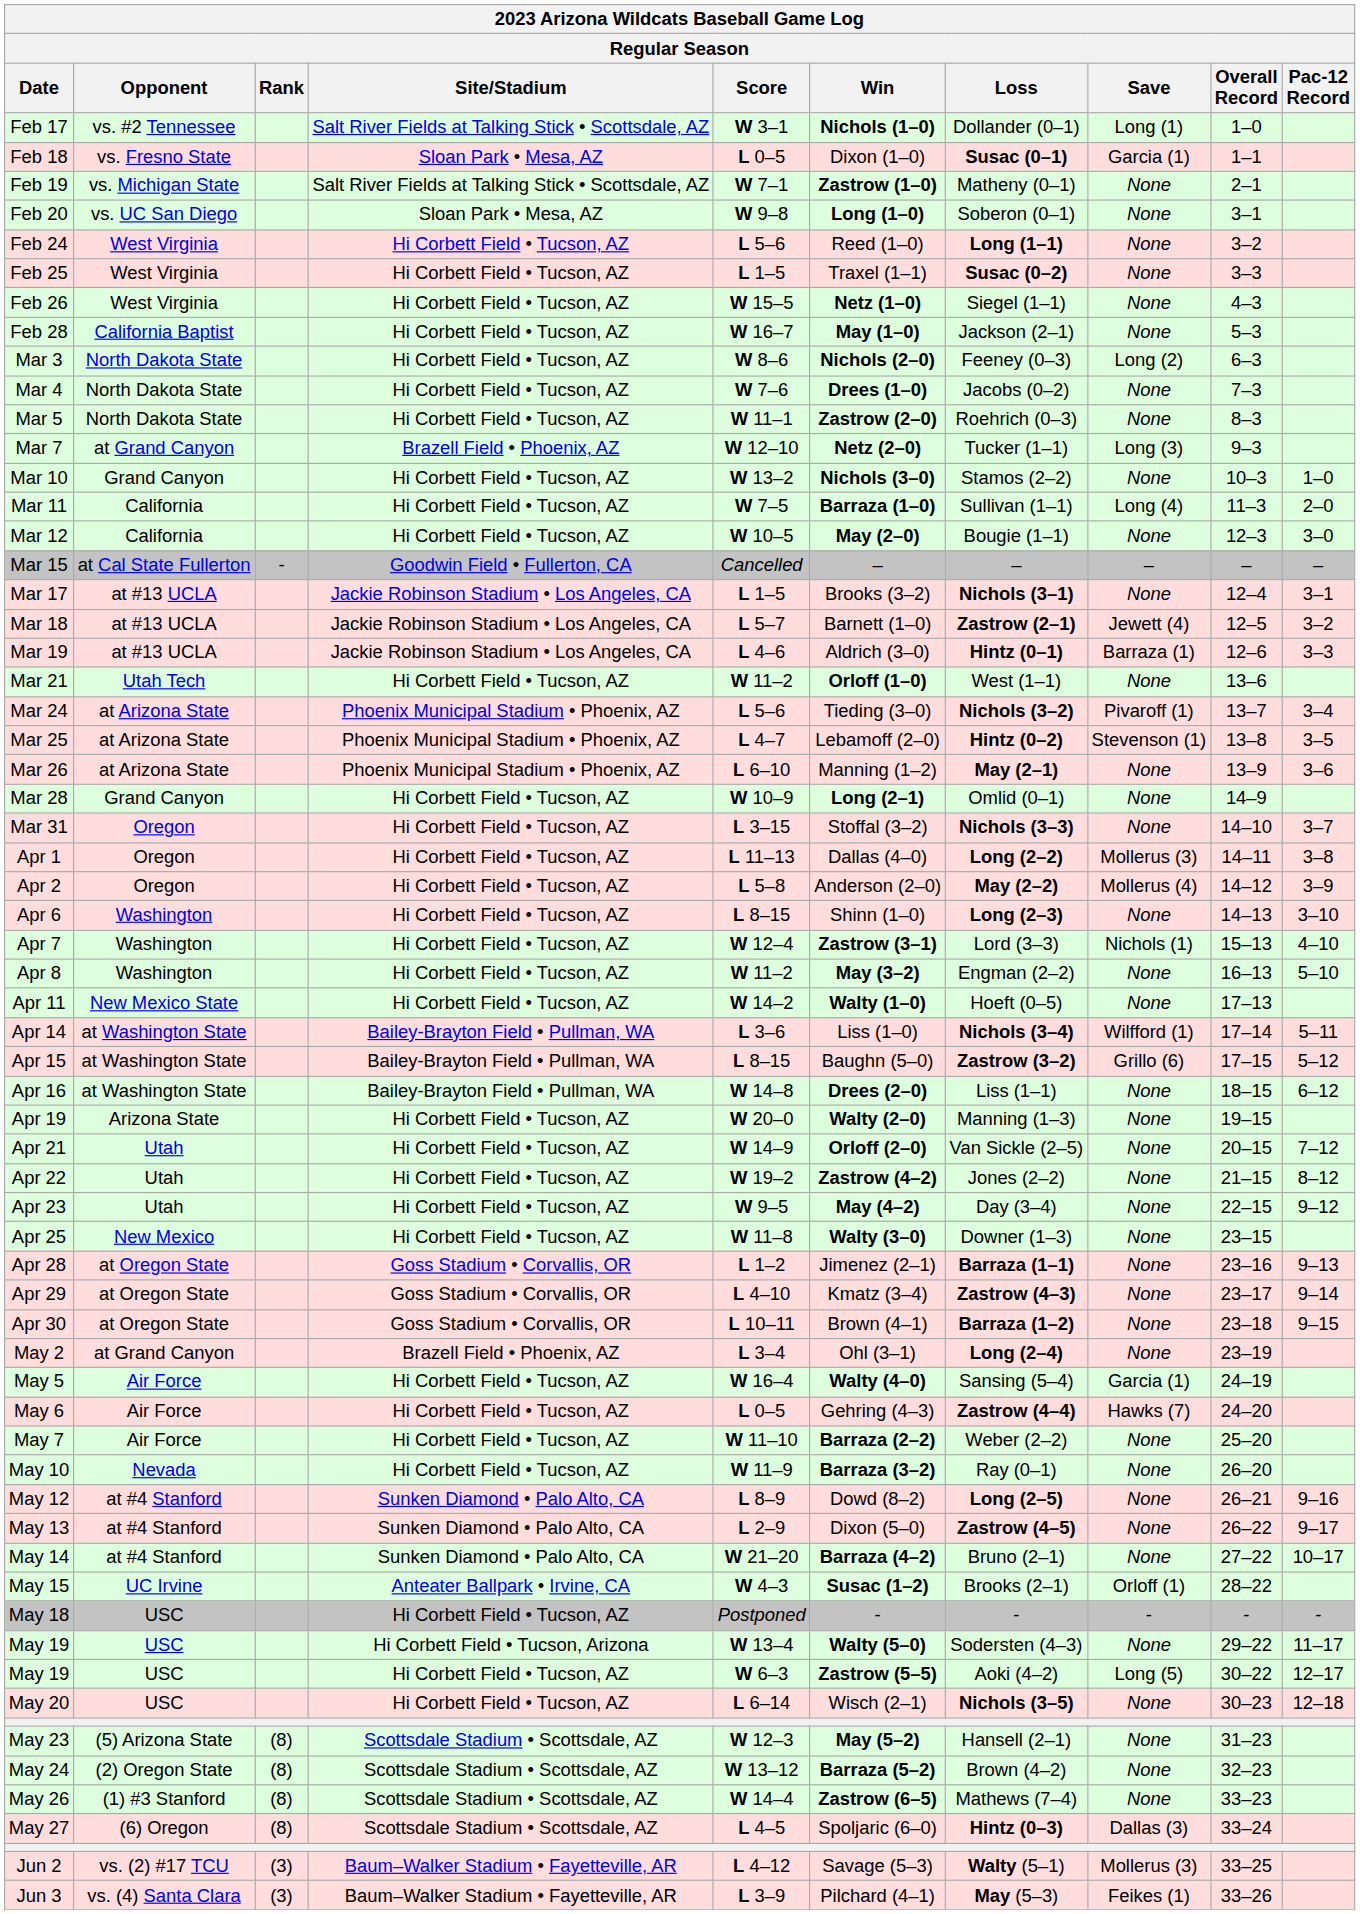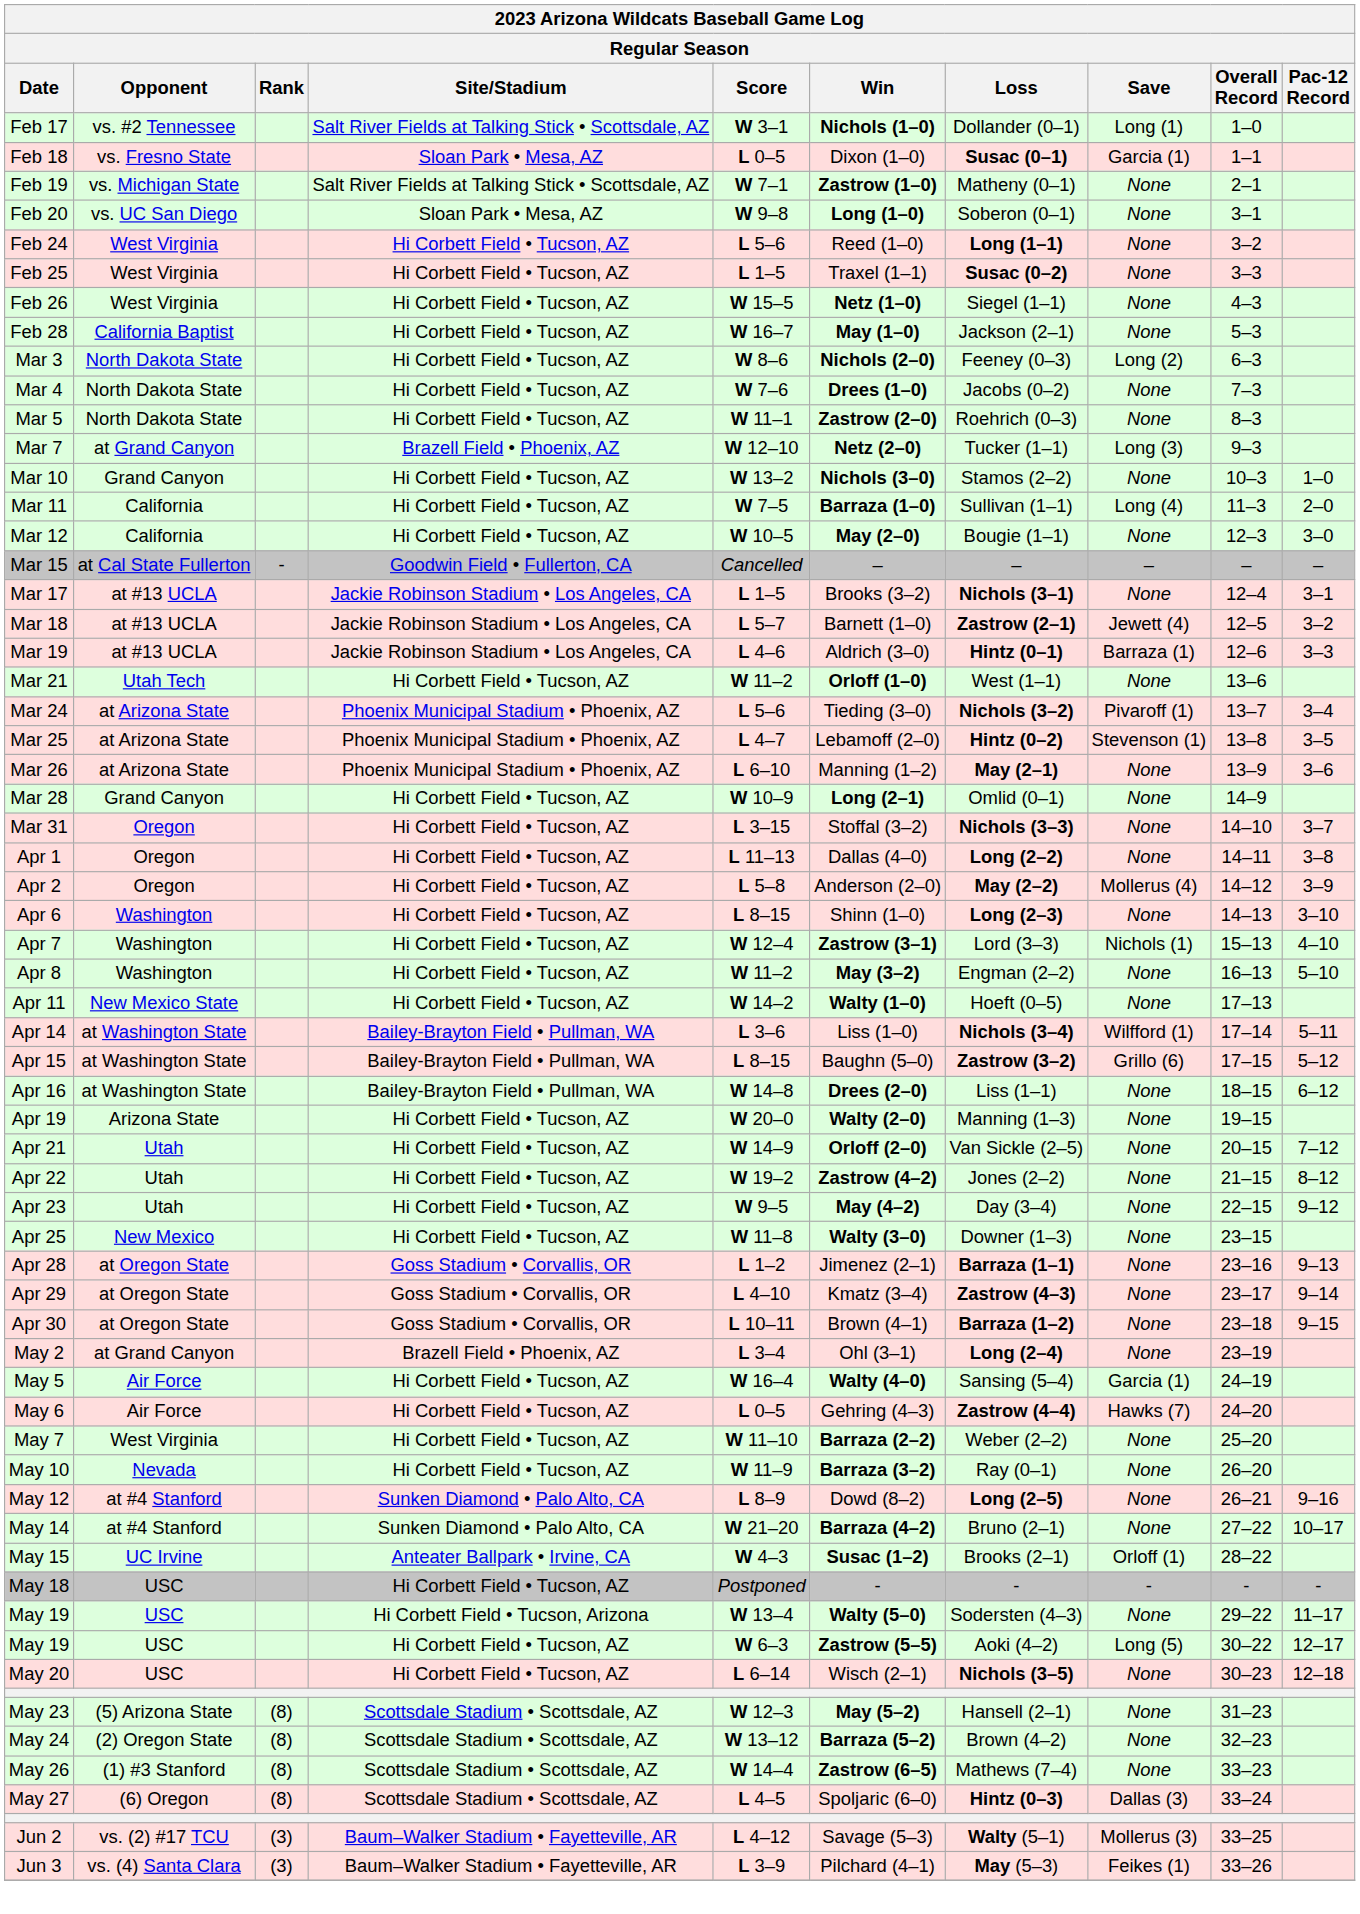Apr 1 | Save: Mollerus (3) -> None
May 7 | Opponent: Air Force -> West Virginia
- row: May 13 | at #4 Stanford | Sunken Diamond • Palo Alto, CA | L 2–9 | Dixon (5–0) | Zastrow (4–5) | None | 26–22 | 9–17
